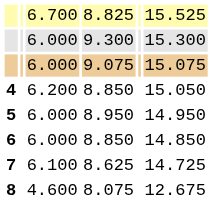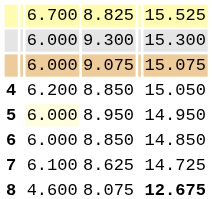5 | column 2: no background -> lightyellow background
8 | column 4: normal -> bold
